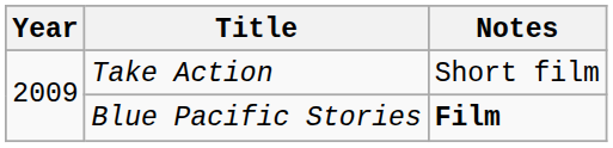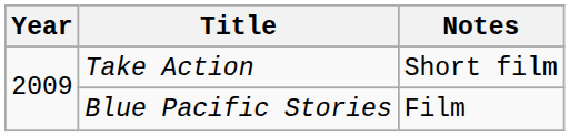Blue Pacific Stories | Notes: bold -> normal
